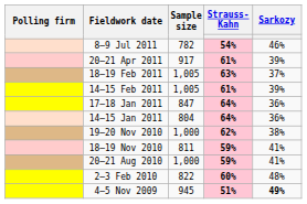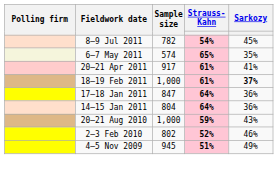8–9 Jul 2011 | Sarkozy: 46% -> 45%
+ row: 6–7 May 2011 | 574 | 65% | 35%
20–21 Apr 2011 | Sarkozy: 39% -> 41%
18–19 Feb 2011 | Sample size: 1,005 -> 1,000
18–19 Feb 2011 | Strauss-Kahn: 63% -> 61%
18–19 Feb 2011 | Sarkozy: normal -> bold
- row: 14–15 Feb 2011 | 1,005 | 61% | 39%
- row: 19–20 Nov 2010 | 1,000 | 62% | 38%
- row: 18–19 Nov 2010 | 811 | 59% | 41%
20–21 Aug 2010 | Sarkozy: 41% -> 43%
2–3 Feb 2010 | Sample size: 822 -> 802
2–3 Feb 2010 | Strauss-Kahn: 60% -> 52%
2–3 Feb 2010 | Sarkozy: 48% -> 46%
4–5 Nov 2009 | Sarkozy: bold -> normal
